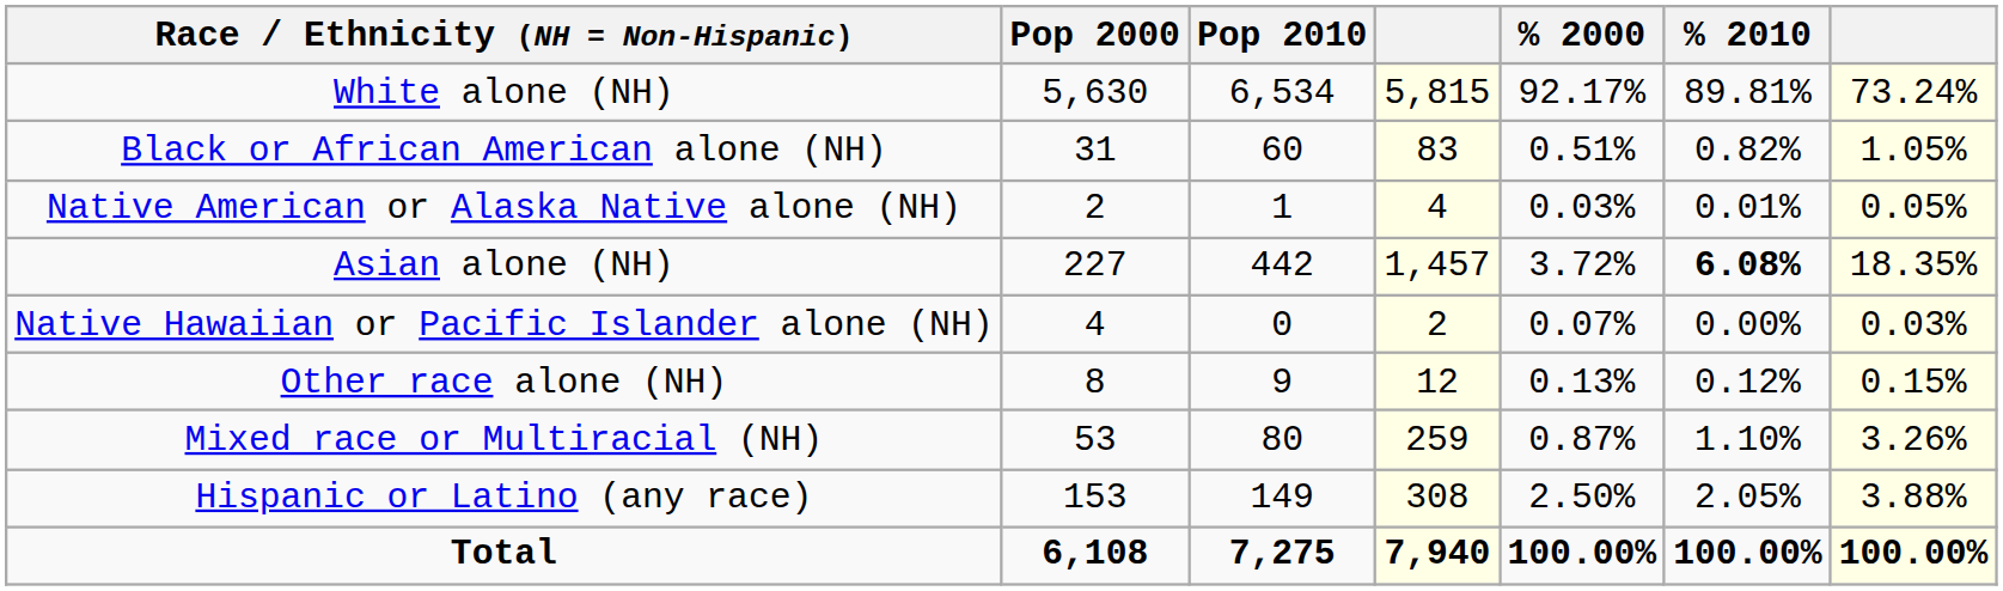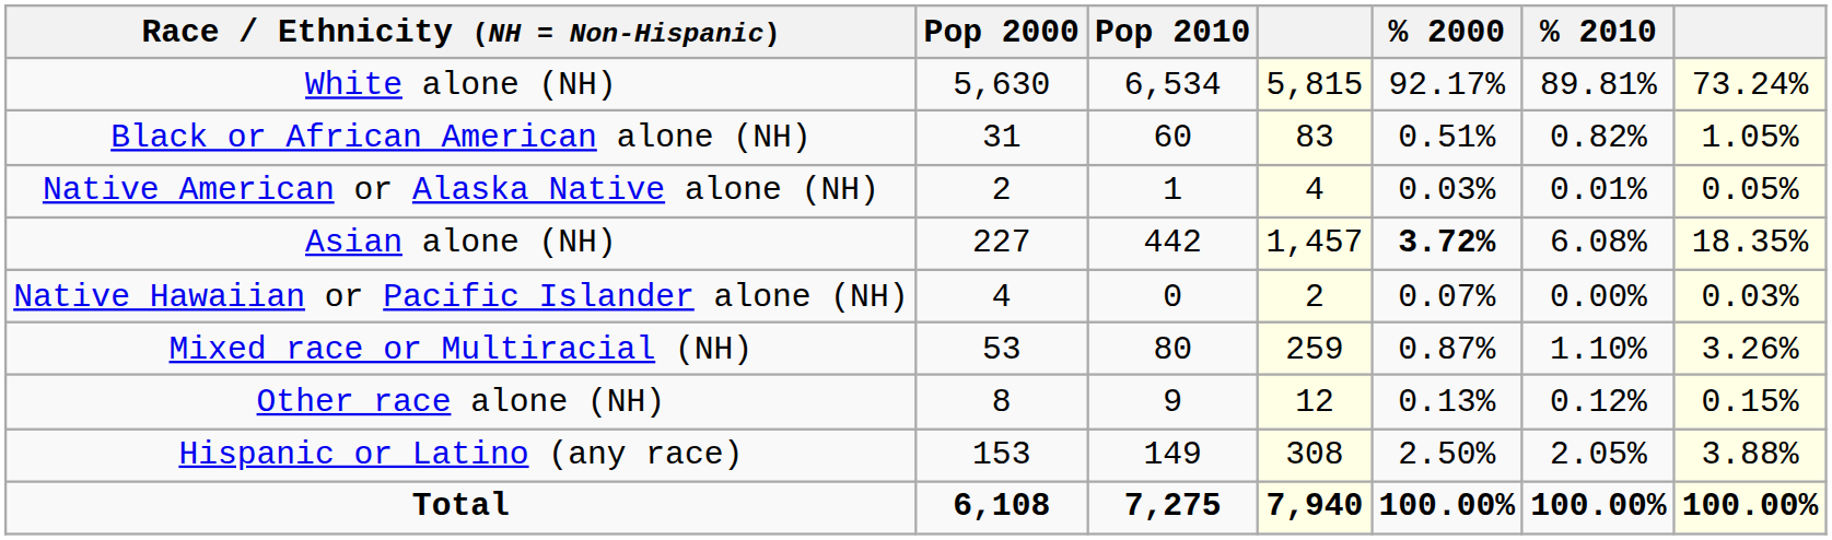Asian alone (NH) | % 2000: normal -> bold
Asian alone (NH) | % 2010: bold -> normal
rows swapped: Other race alone (NH) <-> Mixed race or Multiracial (NH)
